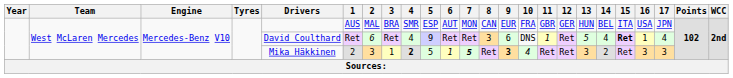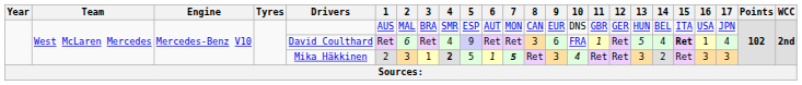row 2 | 10: FRA -> DNS
row 3 | 10: DNS -> FRA
row 4 | 9: bold -> normal
